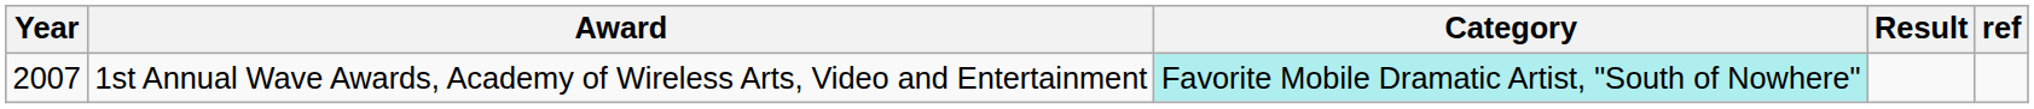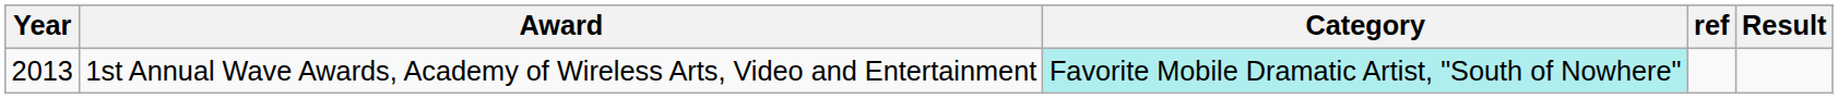columns swapped: Result <-> ref
row 2 | Year: 2007 -> 2013
